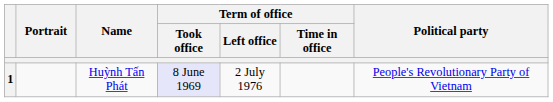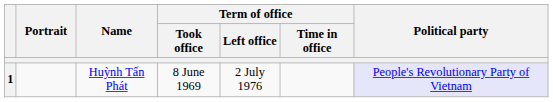1 | Term of office / Took office: lavender background -> no background
1 | Political party: no background -> lavender background
